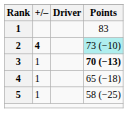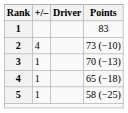2 | +/–: bold -> normal
2 | Points: paleturquoise background -> no background
3 | Points: bold -> normal
